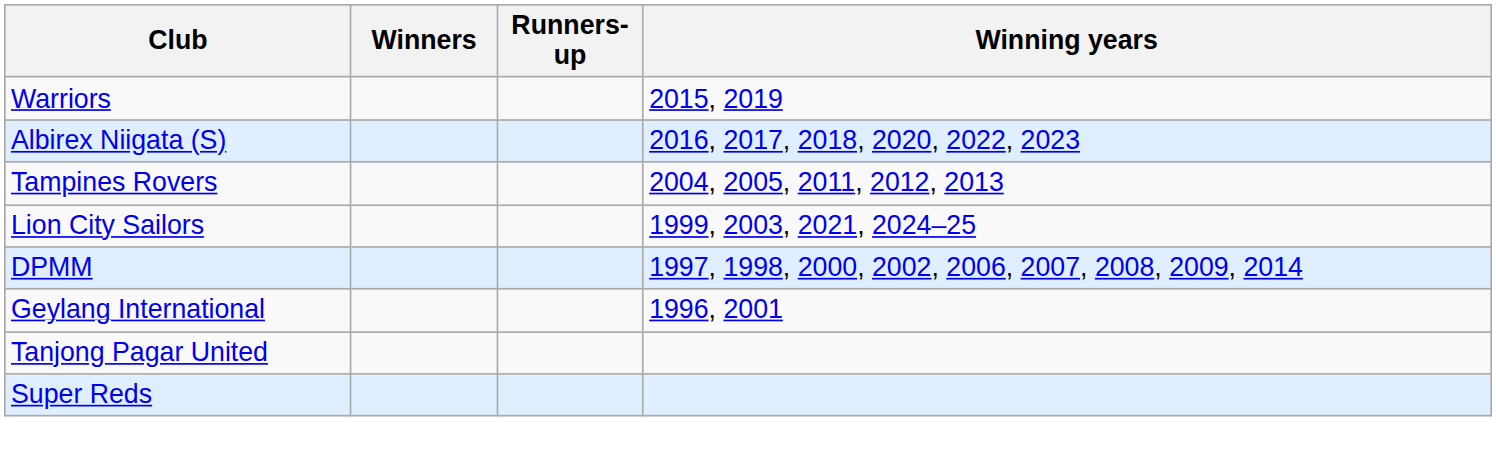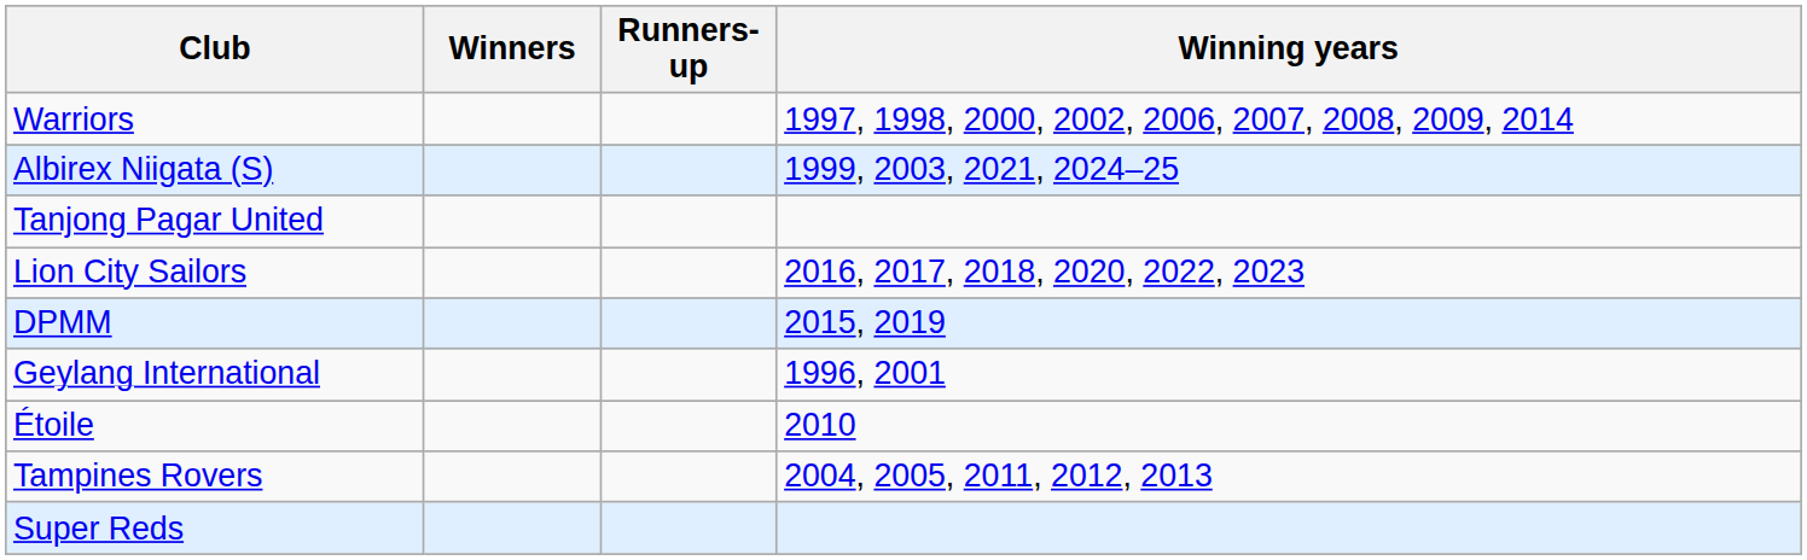Warriors | Winning years: 2015, 2019 -> 1997, 1998, 2000, 2002, 2006, 2007, 2008, 2009, 2014
Albirex Niigata (S) | Winning years: 2016, 2017, 2018, 2020, 2022, 2023 -> 1999, 2003, 2021, 2024–25
rows swapped: Tampines Rovers <-> Tanjong Pagar United
Lion City Sailors | Winning years: 1999, 2003, 2021, 2024–25 -> 2016, 2017, 2018, 2020, 2022, 2023
DPMM | Winning years: 1997, 1998, 2000, 2002, 2006, 2007, 2008, 2009, 2014 -> 2015, 2019
+ row: Étoile | 2010
